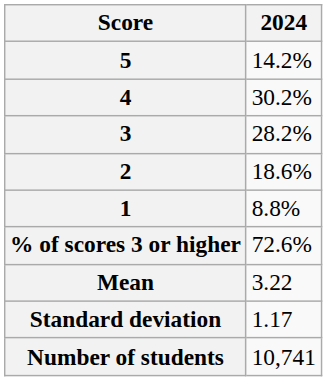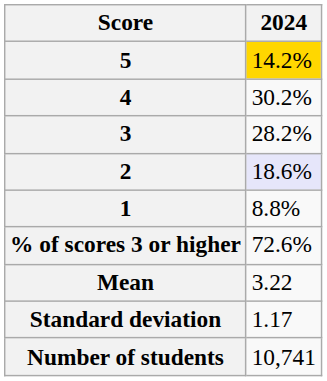5 | 2024: no background -> gold background
2 | 2024: no background -> lavender background
